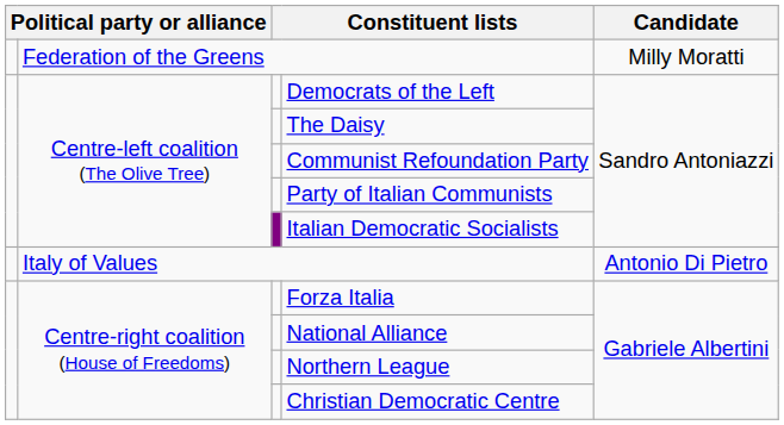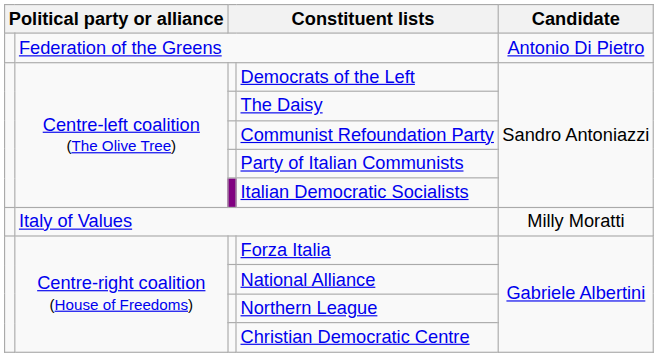Federation of the Greens | Candidate: Milly Moratti -> Antonio Di Pietro
Italy of Values | Candidate: Antonio Di Pietro -> Milly Moratti
